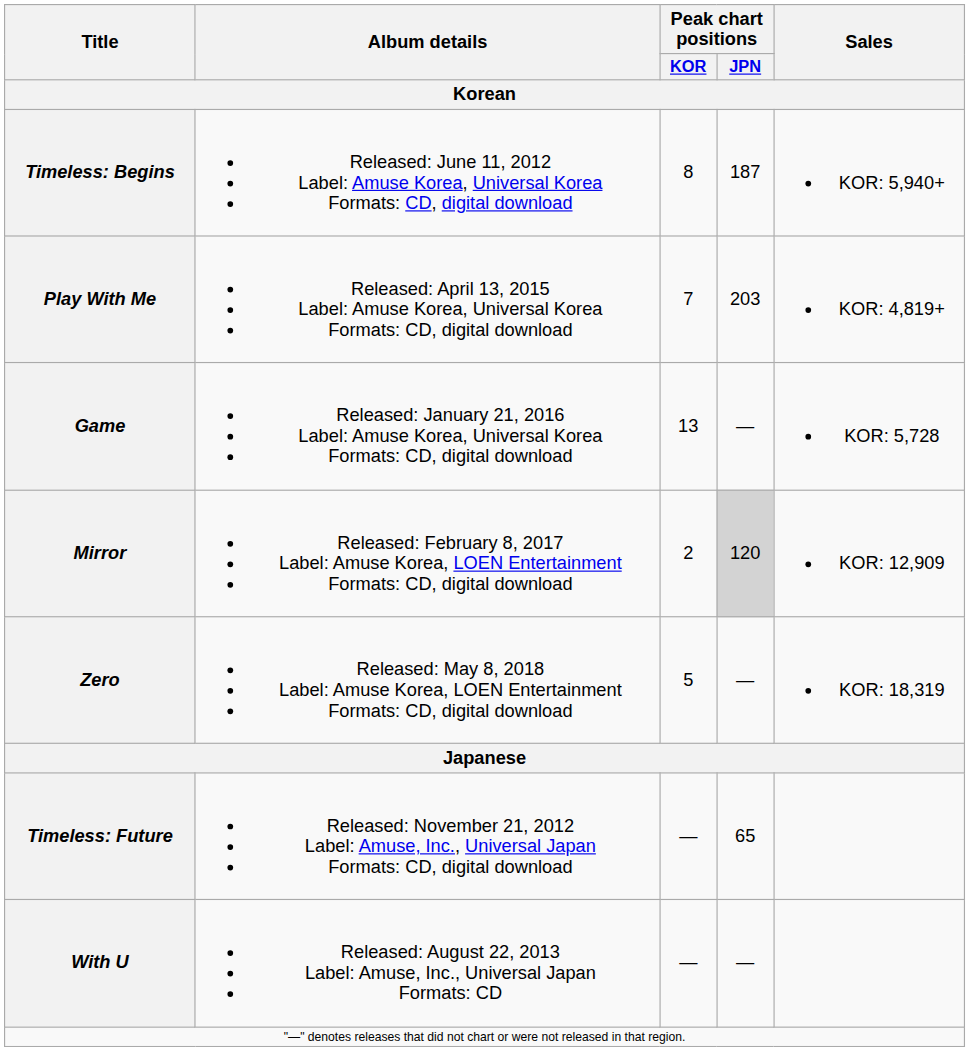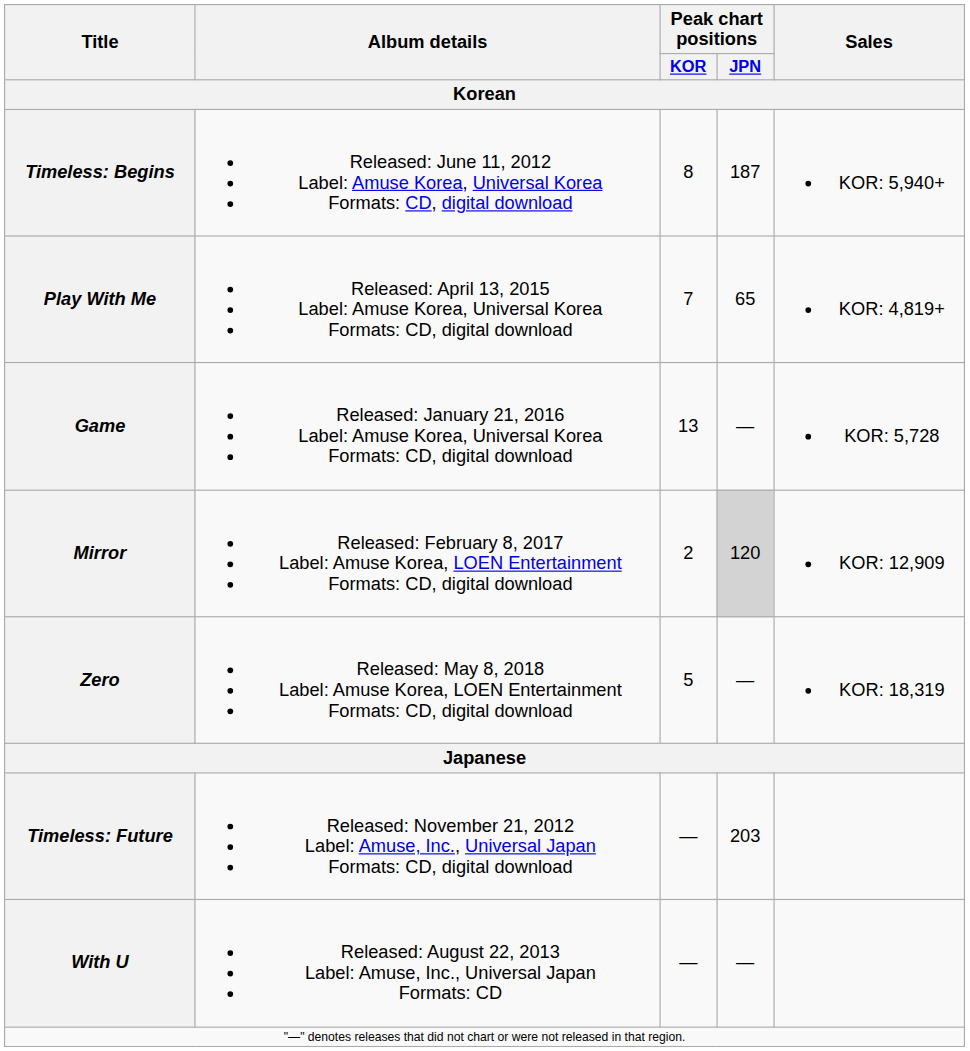Play With Me | Peak chart positions / JPN: 203 -> 65
Timeless: Future | Peak chart positions / JPN: 65 -> 203
